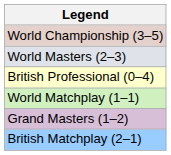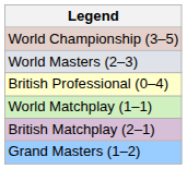row 6 | column 1: Grand Masters (1–2) -> British Matchplay (2–1)
row 7 | column 1: British Matchplay (2–1) -> Grand Masters (1–2)
